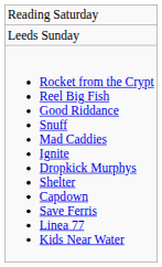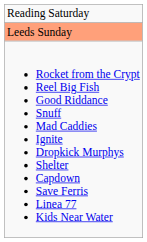row 2 | column 1: no background -> lightsalmon background
